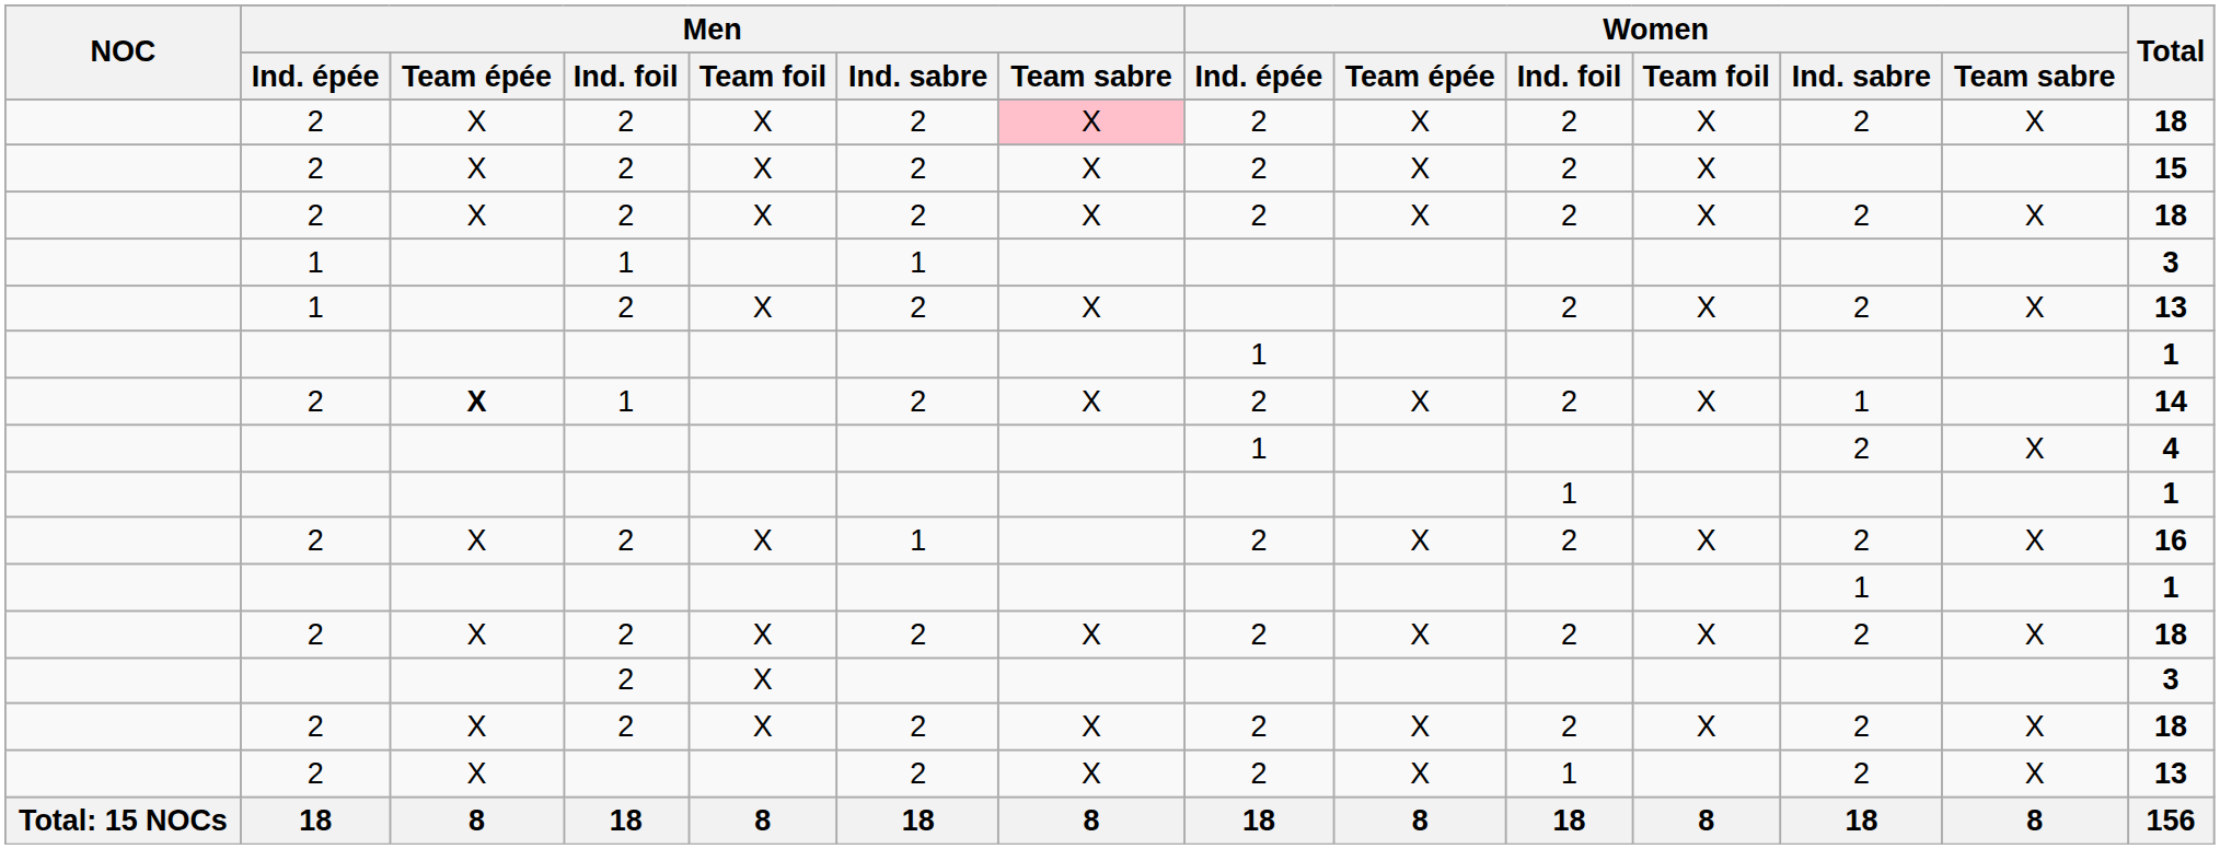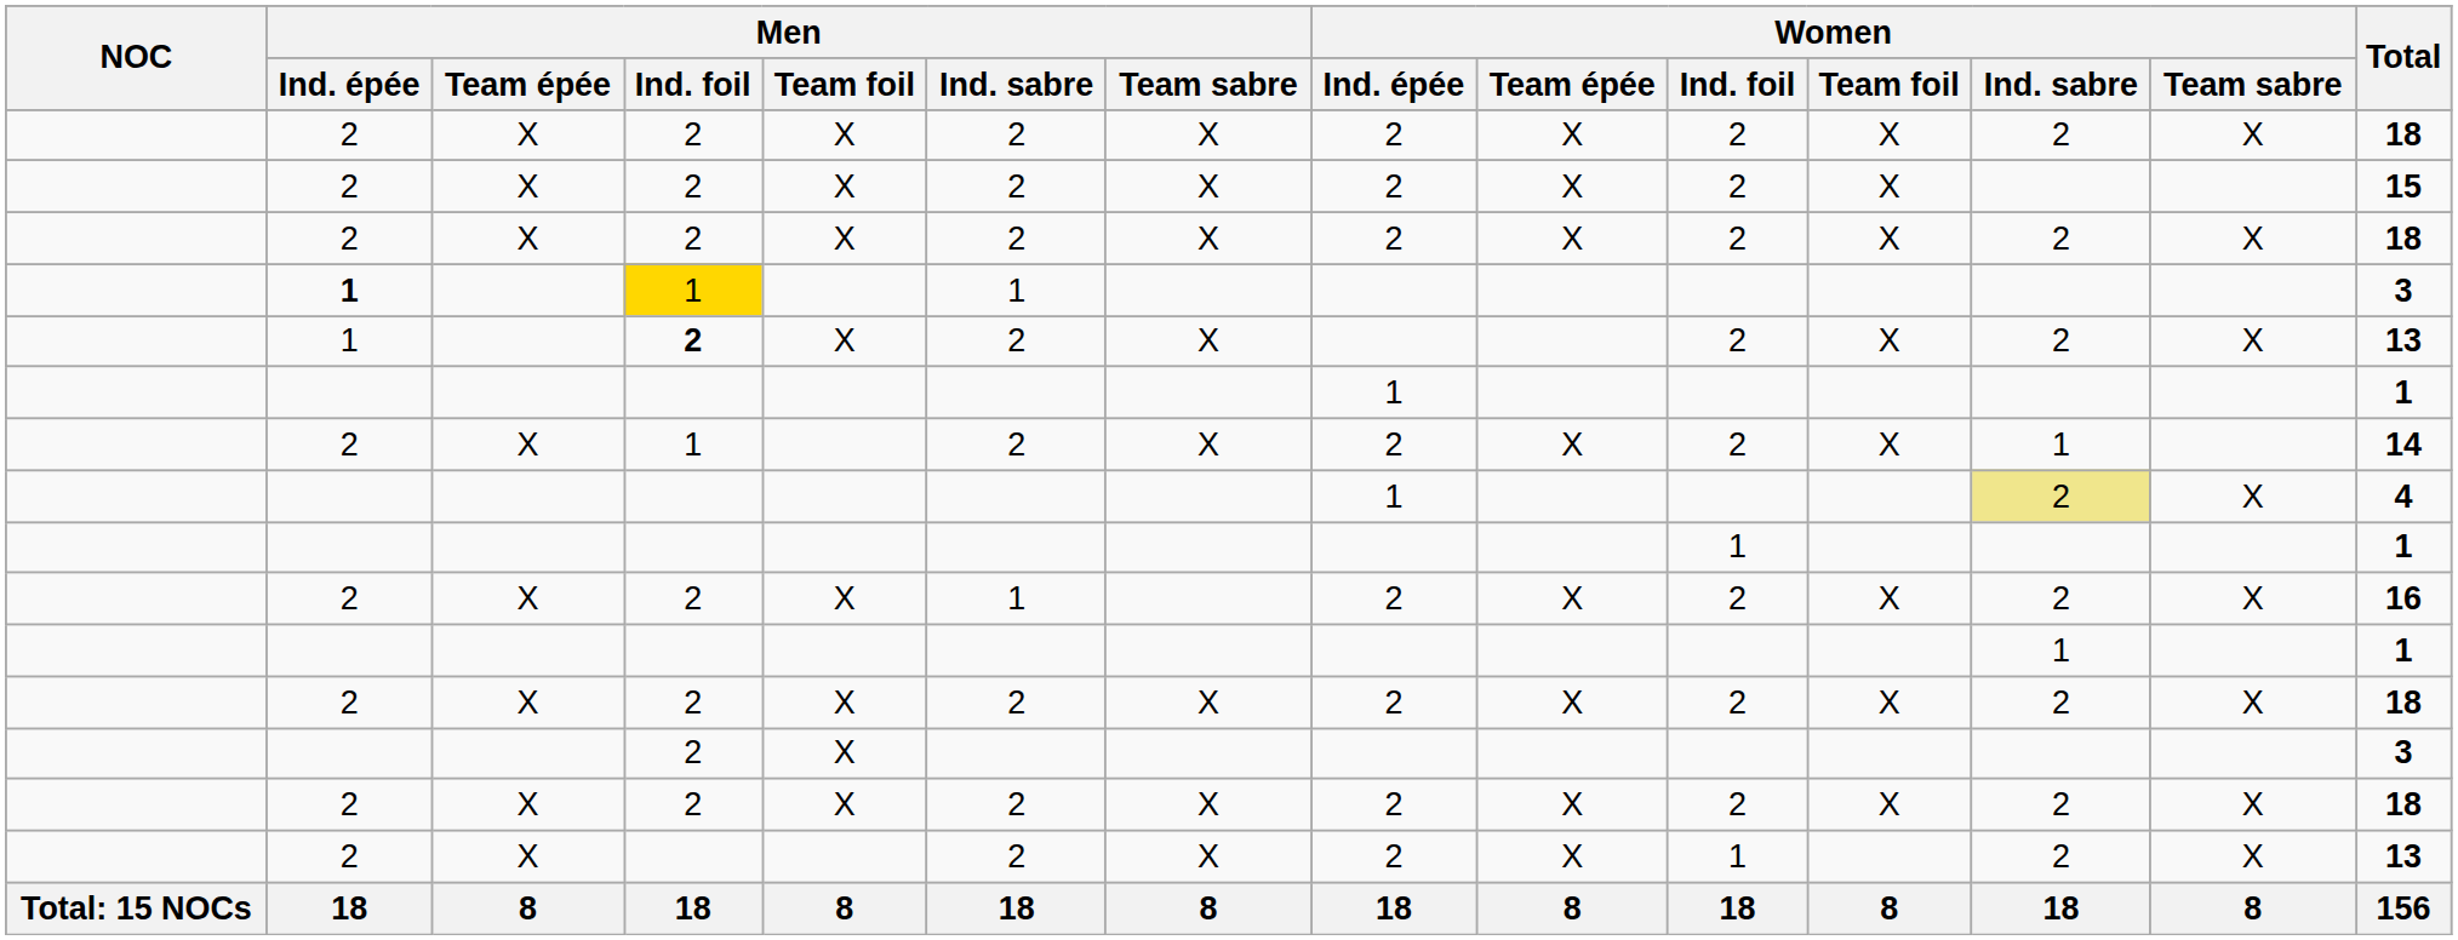row 3 | Men / Team sabre: pink background -> no background
row 6 | Men / Ind. épée: normal -> bold
row 6 | Men / Ind. foil: no background -> gold background
row 7 | Men / Ind. foil: normal -> bold
row 9 | Men / Team épée: bold -> normal
row 10 | Women / Ind. sabre: no background -> khaki background
